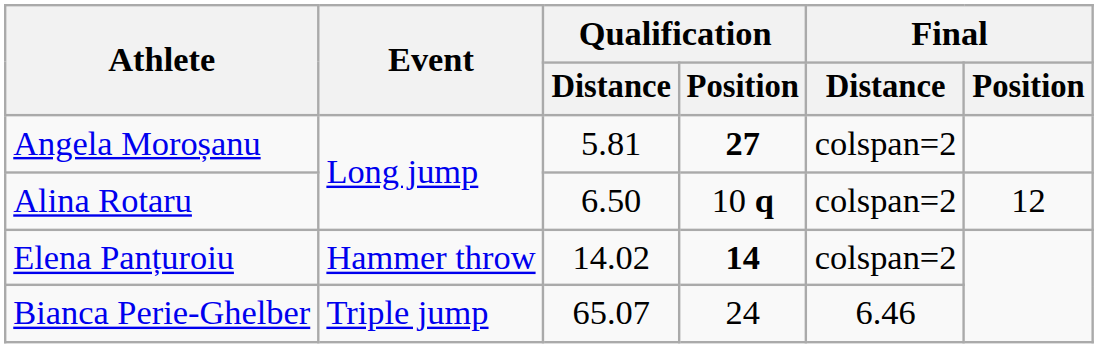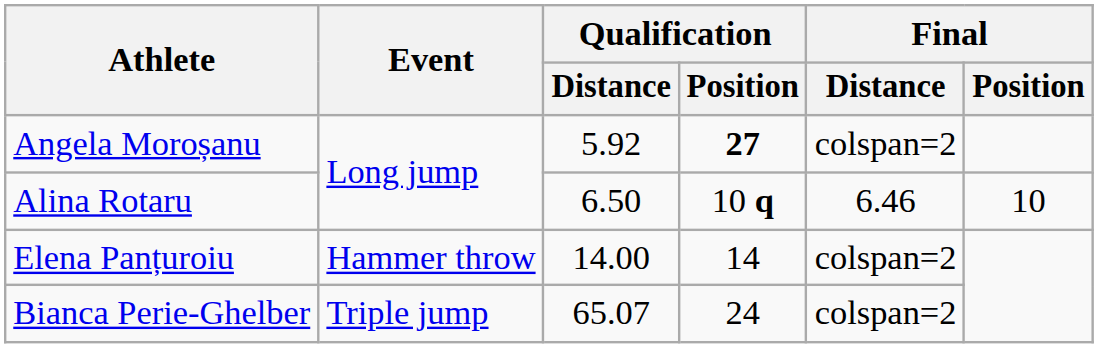Angela Moroșanu | Qualification / Distance: 5.81 -> 5.92
Alina Rotaru | Final / Distance: colspan=2 -> 6.46
Alina Rotaru | Final / Position: 12 -> 10
Elena Panțuroiu | Qualification / Distance: 14.02 -> 14.00
Elena Panțuroiu | Qualification / Position: bold -> normal
Bianca Perie-Ghelber | Final / Distance: 6.46 -> colspan=2
